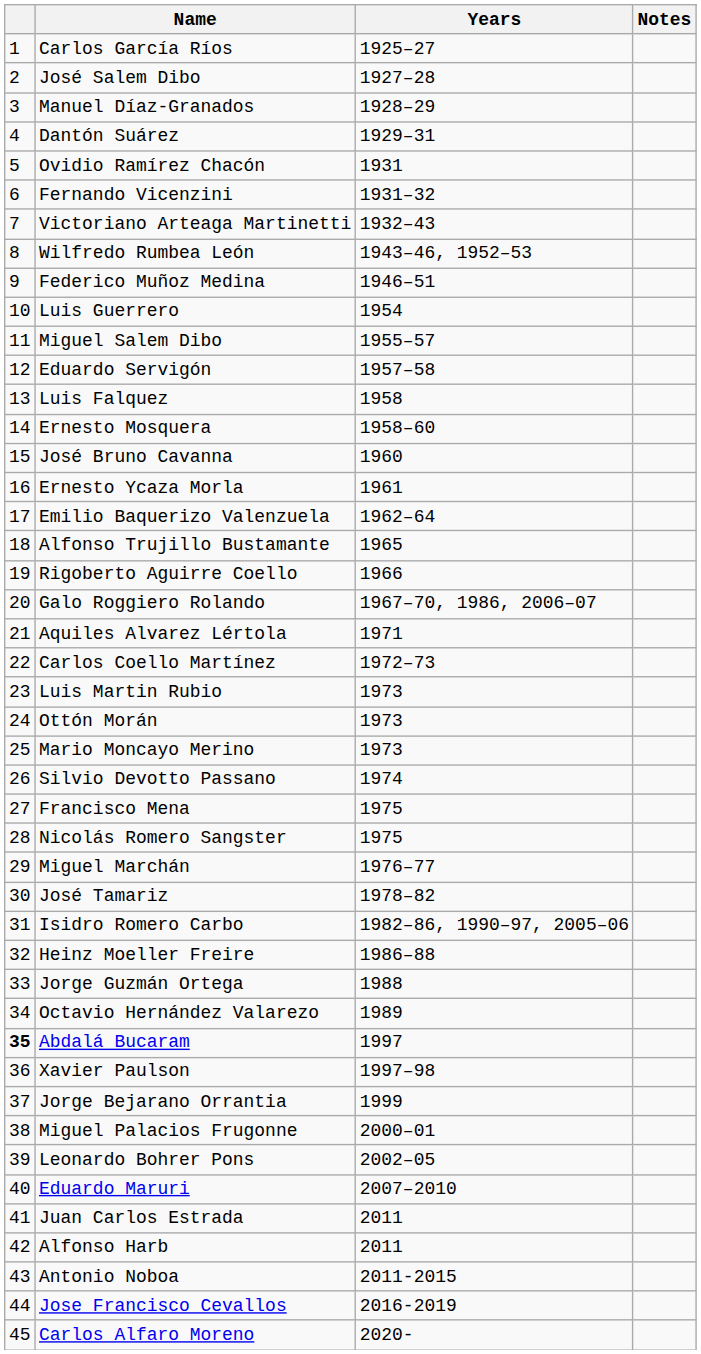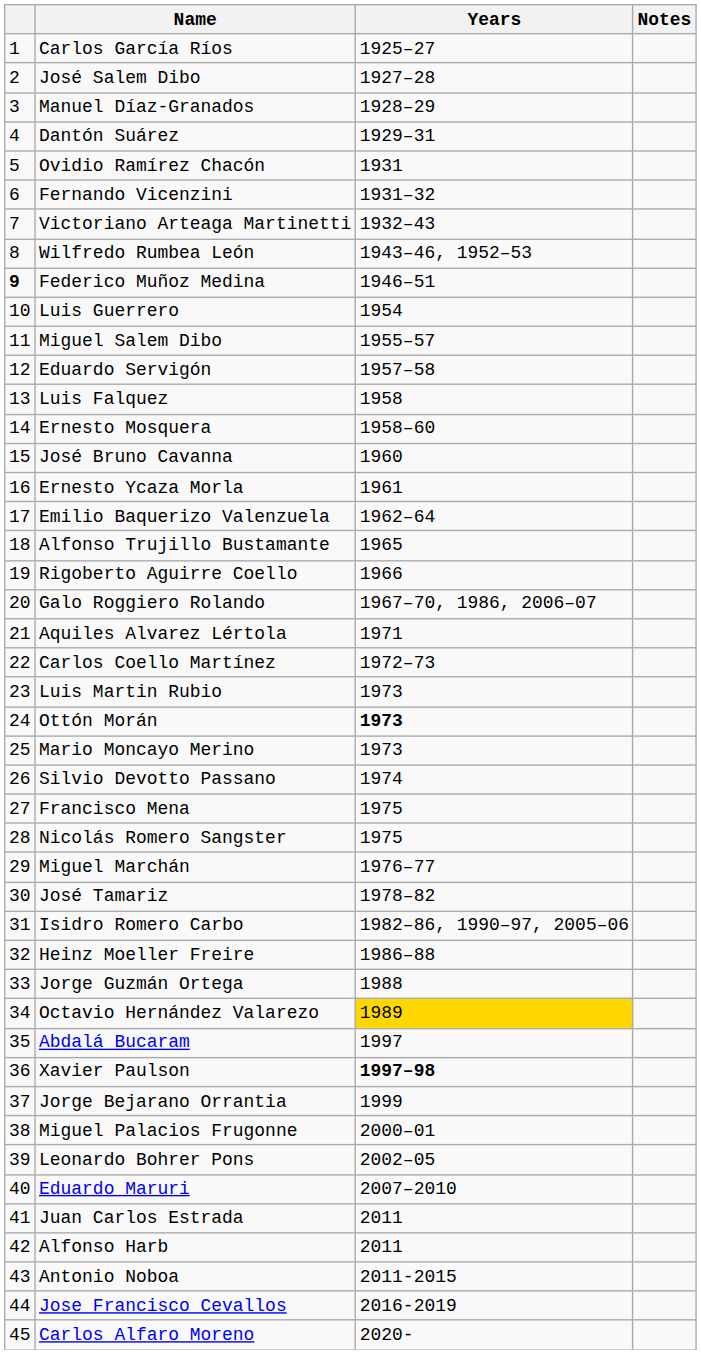Federico Muñoz Medina | column 1: normal -> bold
Ottón Morán | Years: normal -> bold
Octavio Hernández Valarezo | Years: no background -> gold background
Abdalá Bucaram | column 1: bold -> normal
Xavier Paulson | Years: normal -> bold
